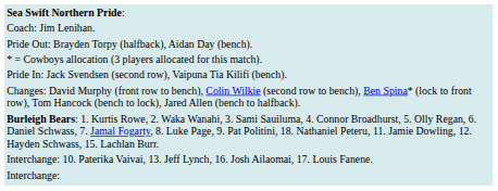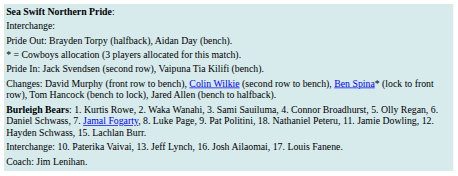row 2 | column 1: Coach: Jim Lenihan. -> Interchange:
row 9 | column 1: Interchange: -> Coach: Jim Lenihan.
